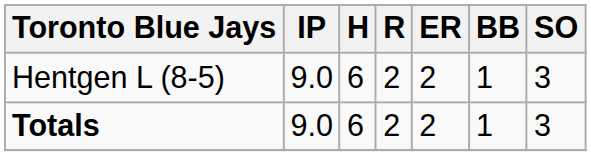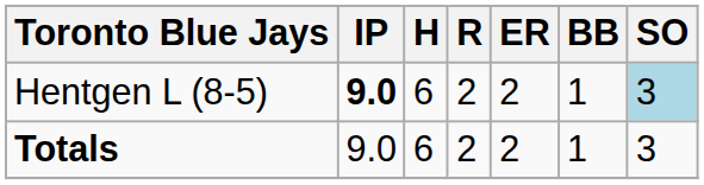Hentgen L (8-5) | IP: normal -> bold
Hentgen L (8-5) | SO: no background -> lightblue background
